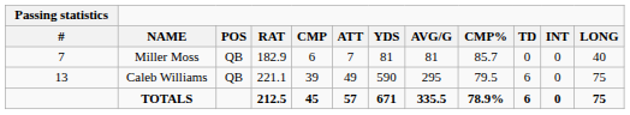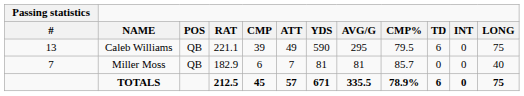rows swapped: Miller Moss <-> Caleb Williams
